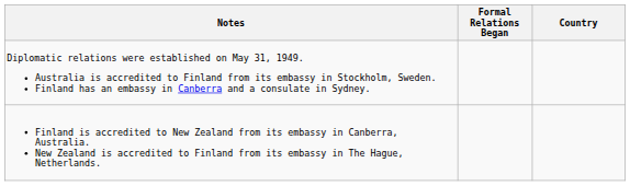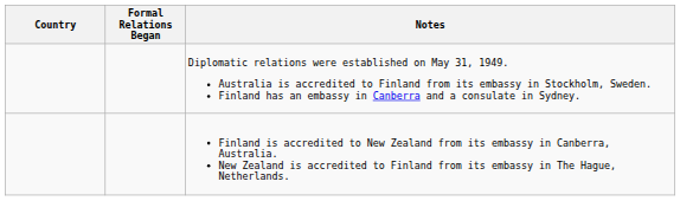columns swapped: Country <-> Notes
